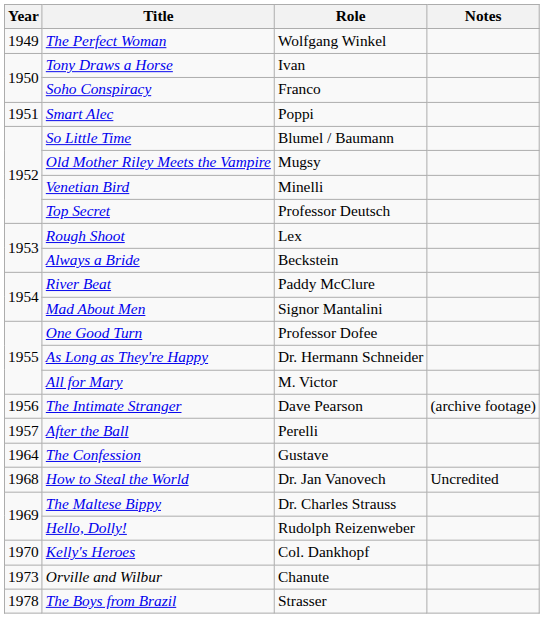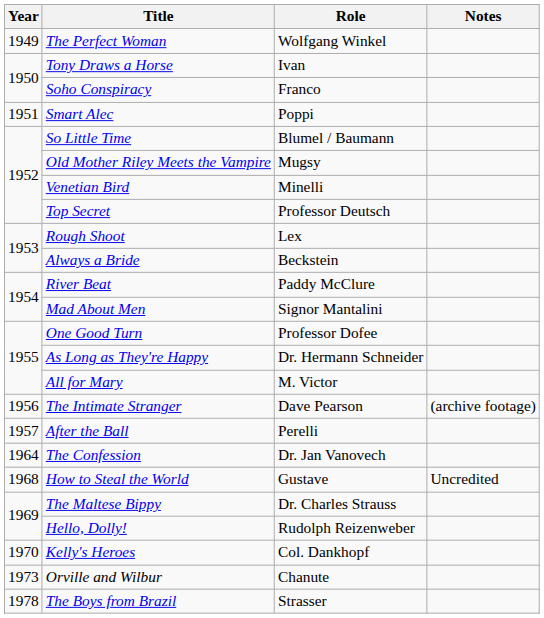The Confession | Role: Gustave -> Dr. Jan Vanovech
How to Steal the World | Role: Dr. Jan Vanovech -> Gustave
